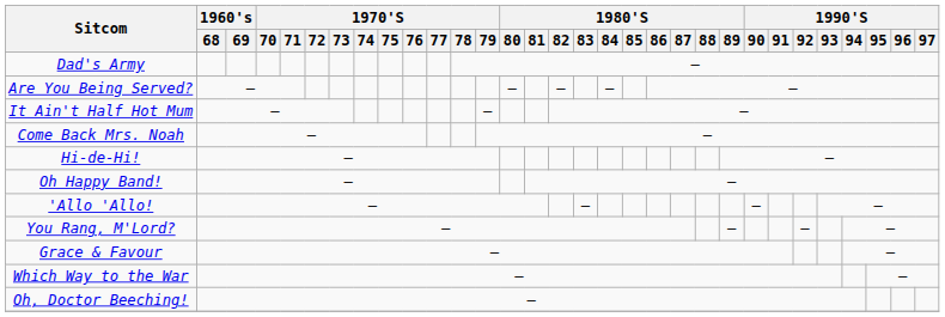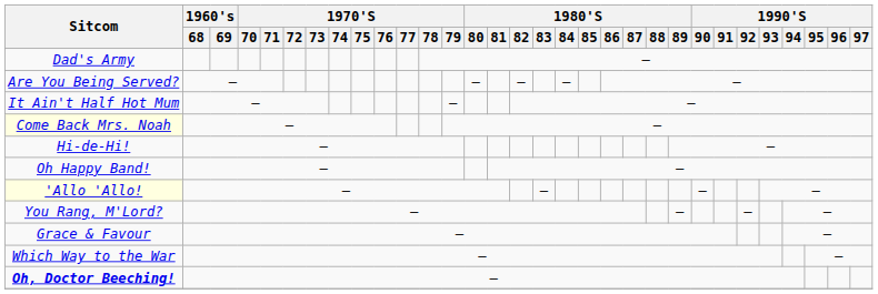Come Back Mrs. Noah | Sitcom: no background -> lightyellow background
'Allo 'Allo! | Sitcom: no background -> lightyellow background
Oh, Doctor Beeching! | Sitcom: normal -> bold
